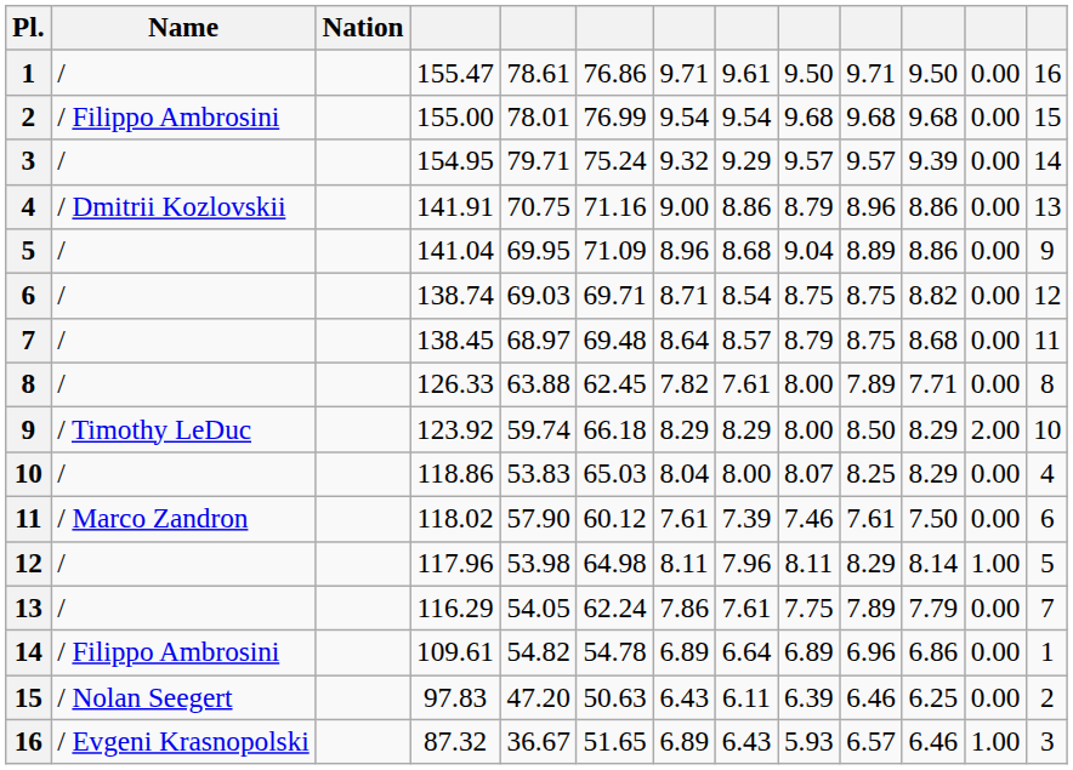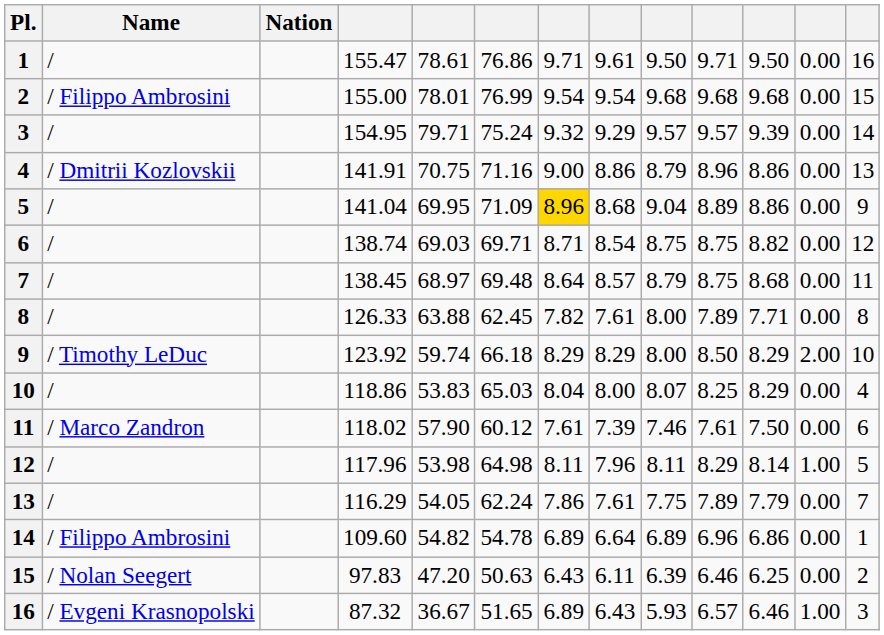row 6 | column 7: no background -> gold background
row 15 | column 4: 109.61 -> 109.60
